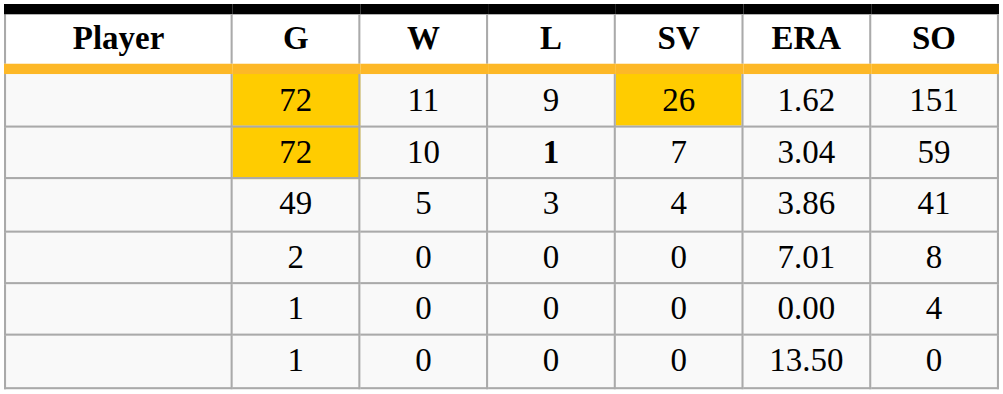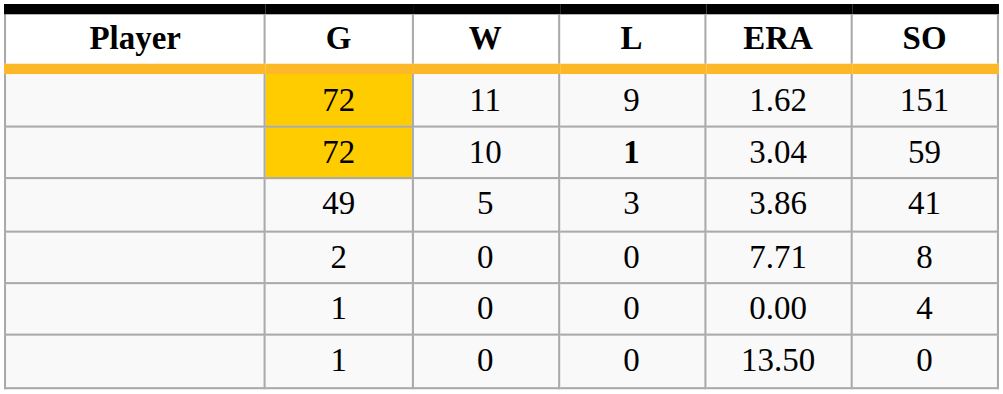- column: SV | 26 | 7 | 4 | 0 | 0 | 0
2 | ERA: 7.01 -> 7.71
